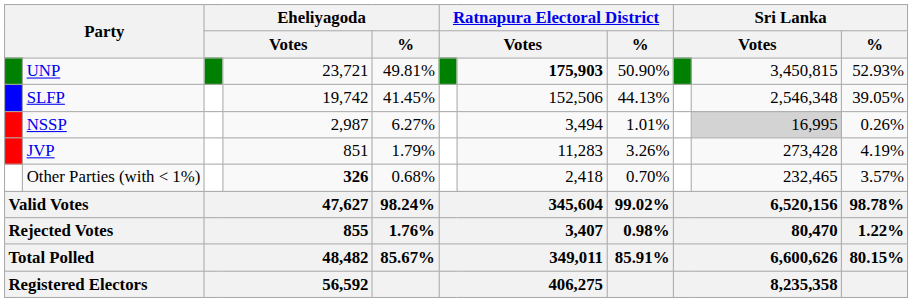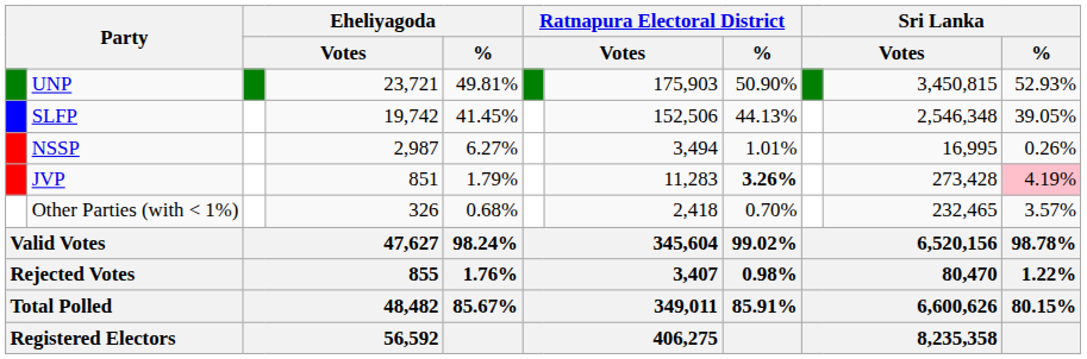UNP | column 7: bold -> normal
NSSP | column 10: lightgrey background -> no background
JVP | Ratnapura Electoral District / %: normal -> bold
JVP | Sri Lanka / %: no background -> pink background
Other Parties (with < 1%) | column 4: bold -> normal
